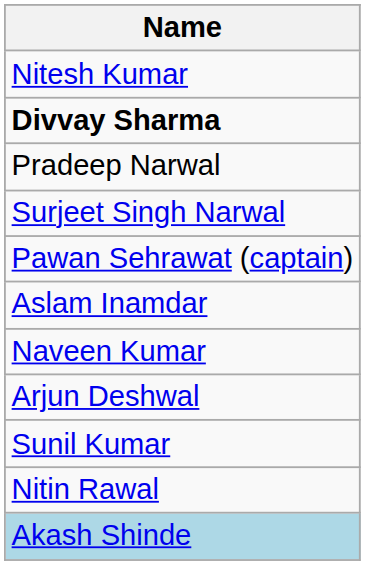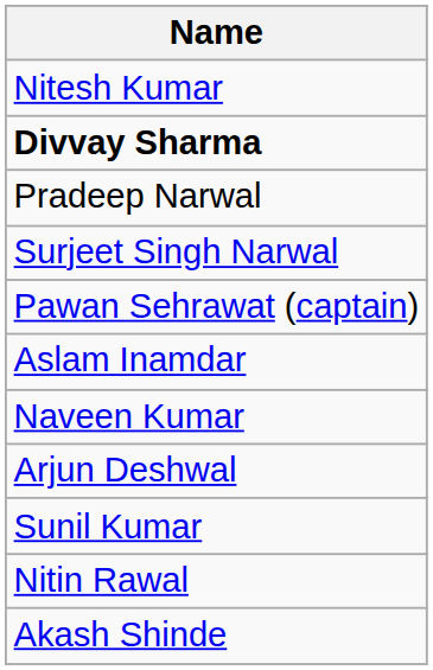row 12 | column 1: lightblue background -> no background
